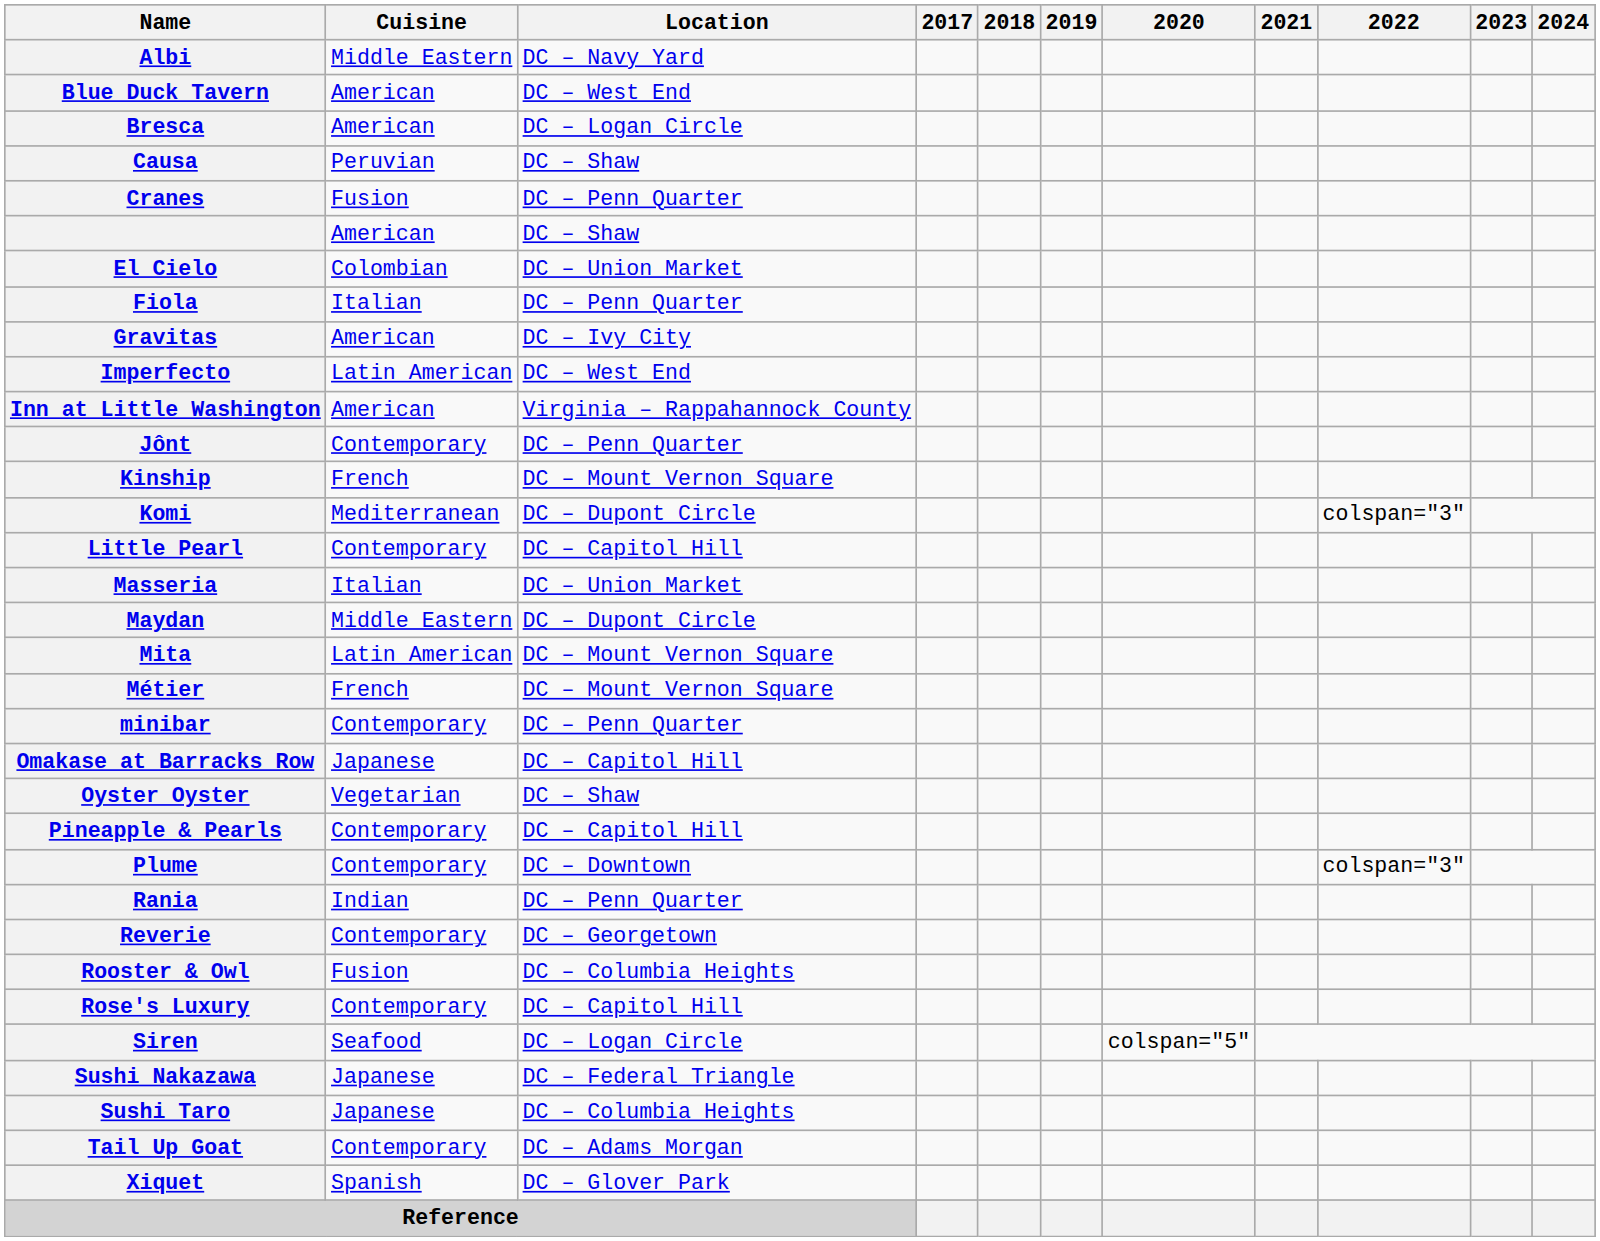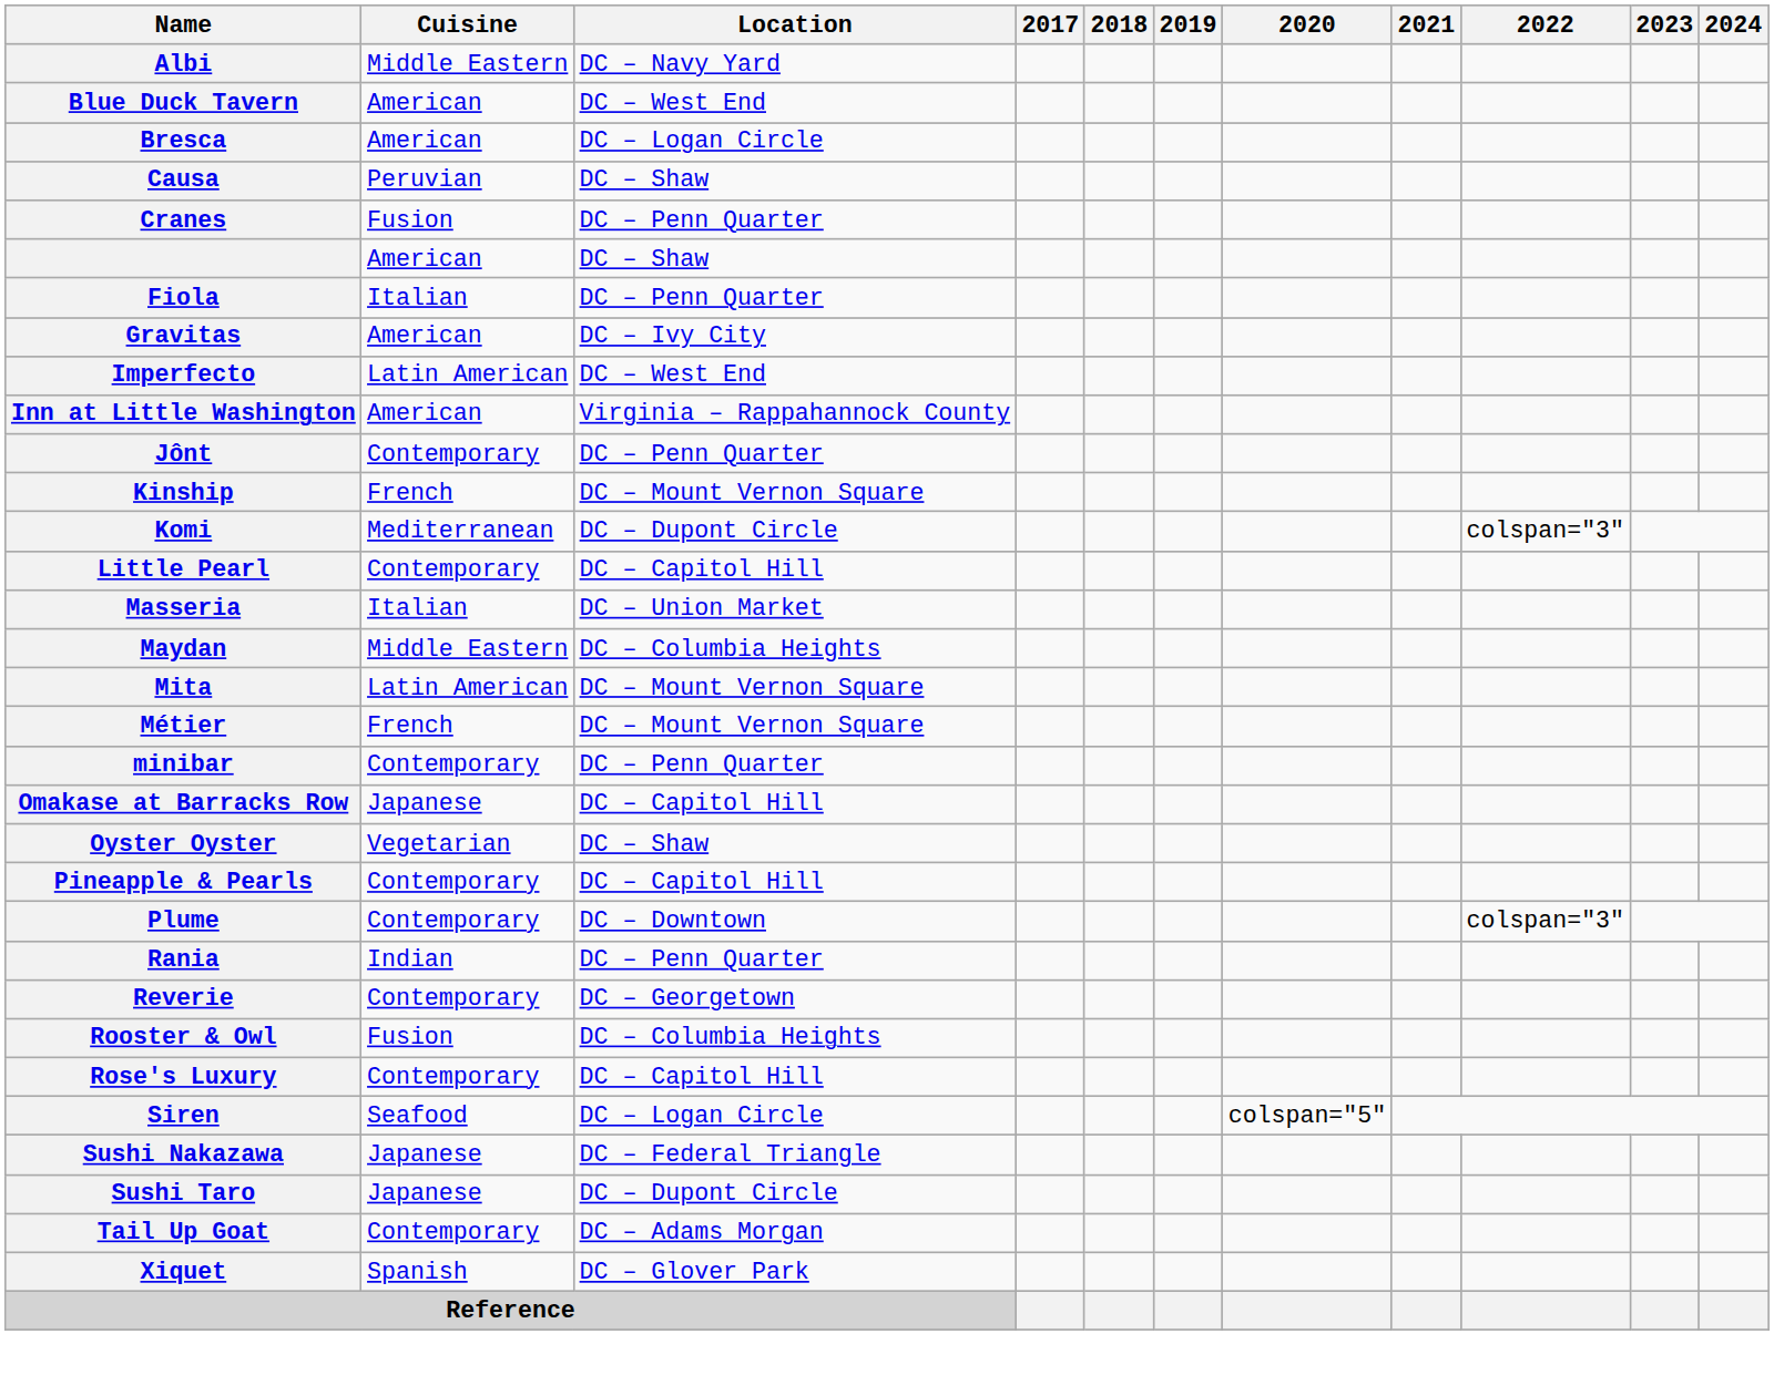- row: El Cielo | Colombian | DC – Union Market
Maydan | Location: DC – Dupont Circle -> DC – Columbia Heights
Sushi Taro | Location: DC – Columbia Heights -> DC – Dupont Circle
